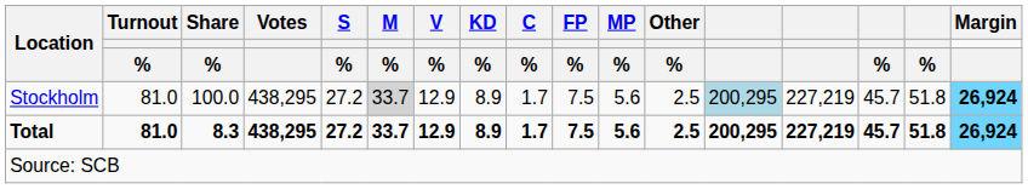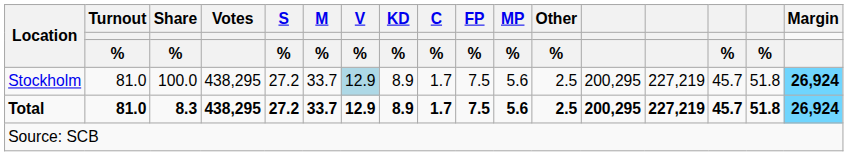Stockholm | M / %: lightgrey background -> no background
Stockholm | V / %: no background -> lightblue background
Stockholm | column 13: lightblue background -> no background
